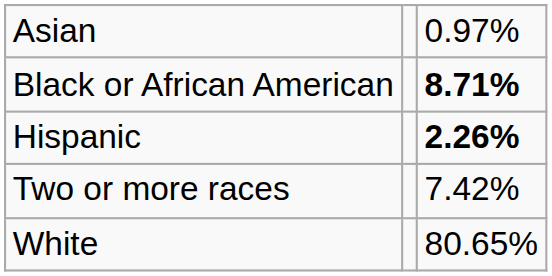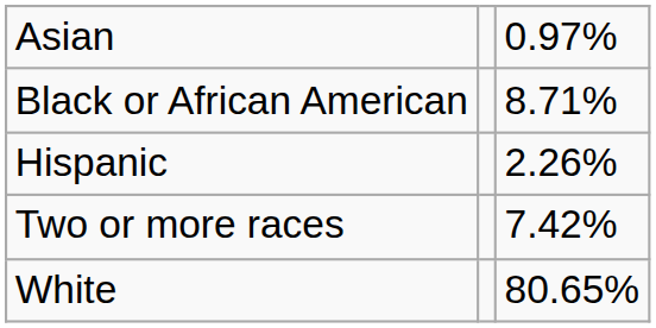Black or African American | column 3: bold -> normal
Hispanic | column 3: bold -> normal
